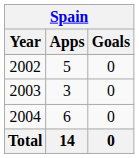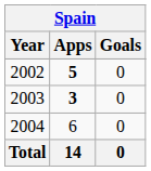2002 | Apps: normal -> bold
2003 | Apps: normal -> bold
